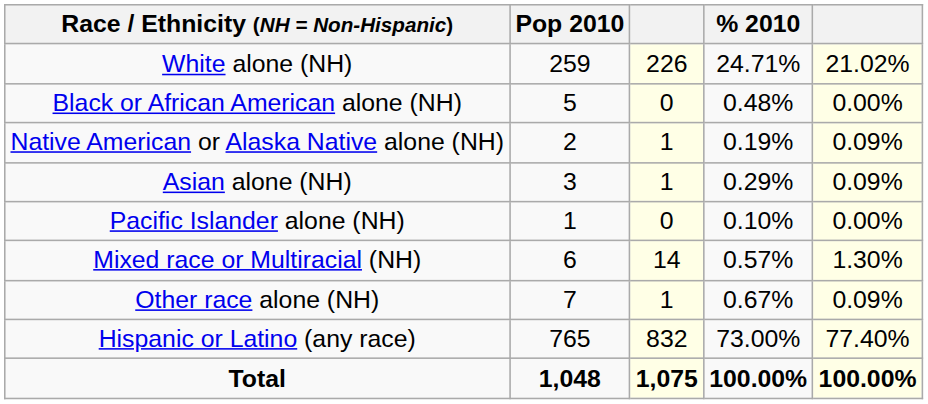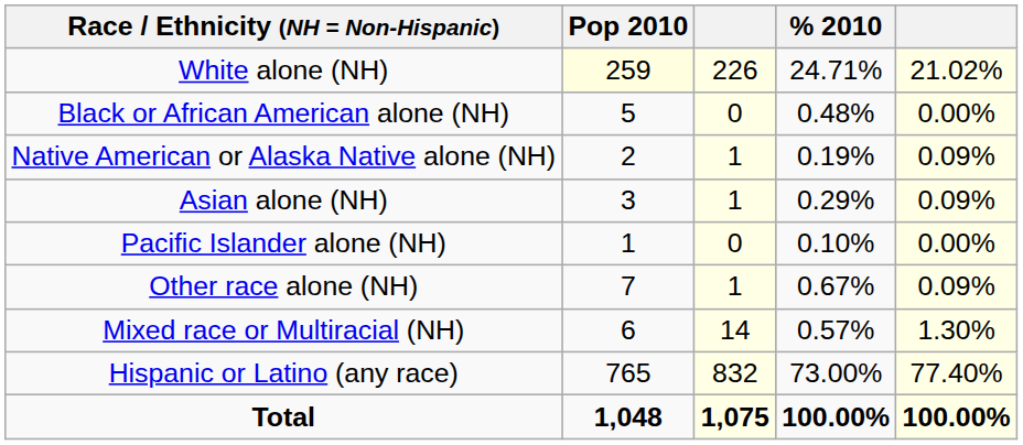White alone (NH) | Pop 2010: no background -> lightyellow background
rows swapped: Other race alone (NH) <-> Mixed race or Multiracial (NH)
